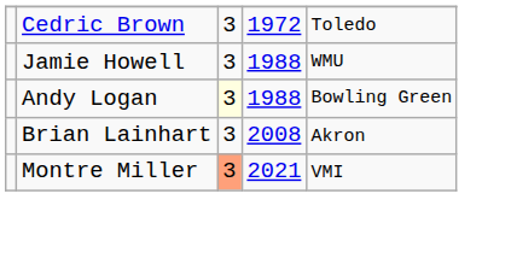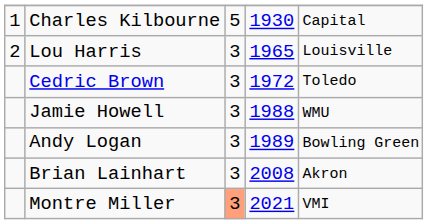+ row: 1 | Charles Kilbourne | 5 | 1930 | Capital
+ row: 2 | Lou Harris | 3 | 1965 | Louisville
Andy Logan | column 3: lightyellow background -> no background
Andy Logan | column 4: 1988 -> 1989
